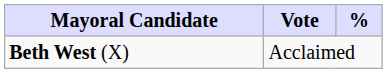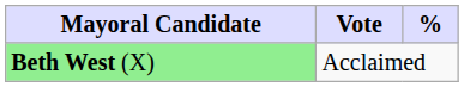Beth West (X) | Mayoral Candidate: no background -> lightgreen background
